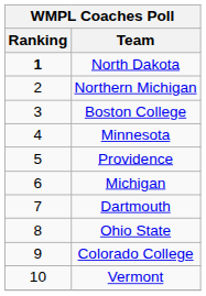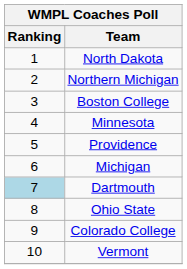North Dakota | Ranking: bold -> normal
Dartmouth | Ranking: no background -> lightblue background
